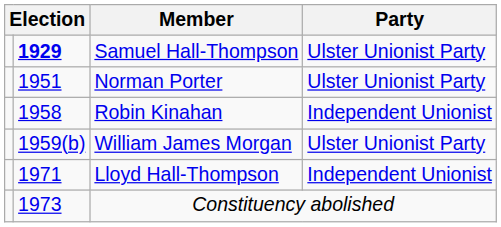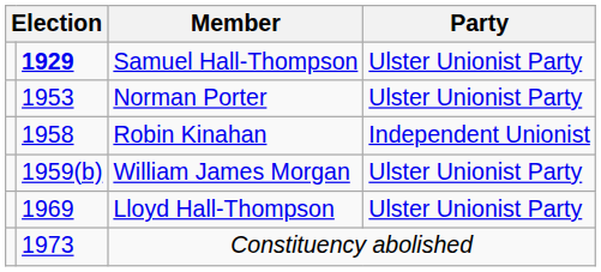Norman Porter | column 2: 1951 -> 1953
Lloyd Hall-Thompson | column 2: 1971 -> 1969
Lloyd Hall-Thompson | Party: Independent Unionist -> Ulster Unionist Party
